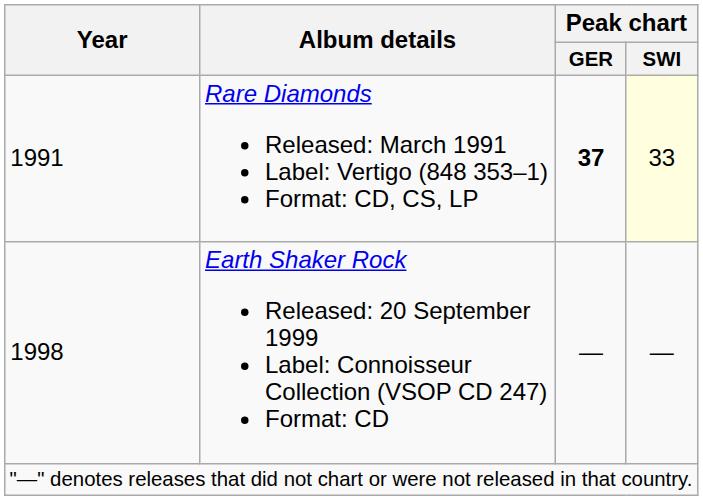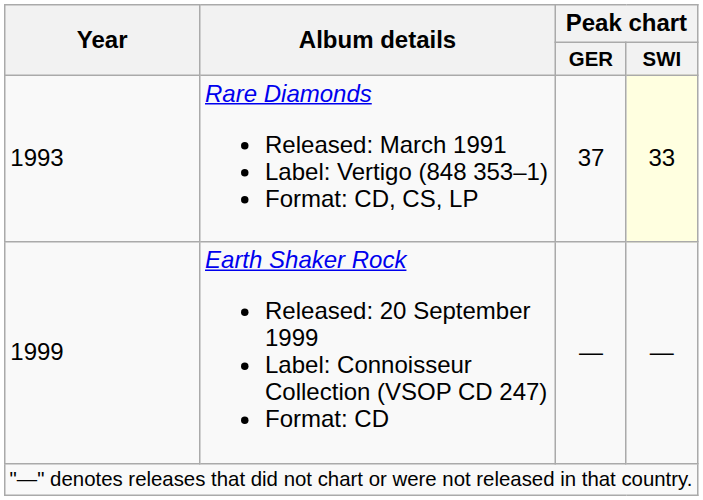row 3 | Year: 1991 -> 1993
row 3 | Peak chart / GER: bold -> normal
row 4 | Year: 1998 -> 1999
